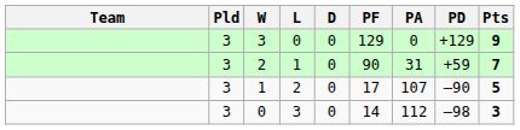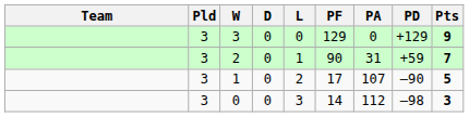columns swapped: D <-> L
